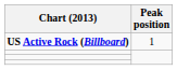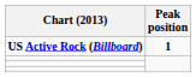row 2 | Peak position: normal -> bold
